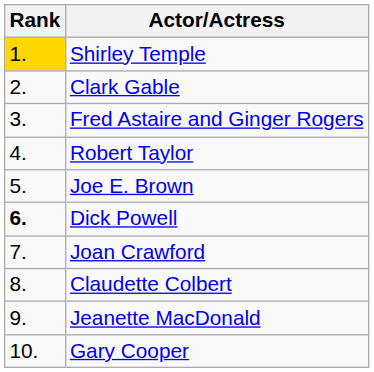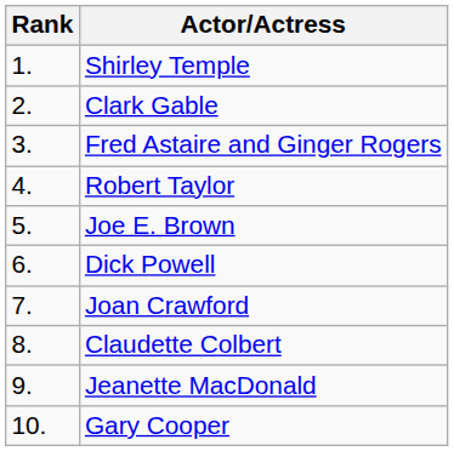Shirley Temple | Rank: gold background -> no background
Dick Powell | Rank: bold -> normal
